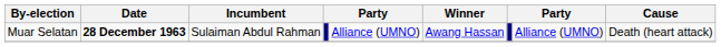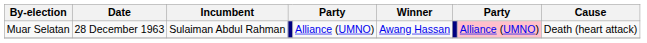Muar Selatan | Date: bold -> normal
Muar Selatan | column 8: no background -> pink background
